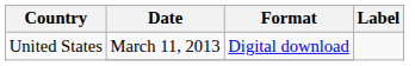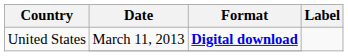United States / March 11, 2013 | Format: normal -> bold
